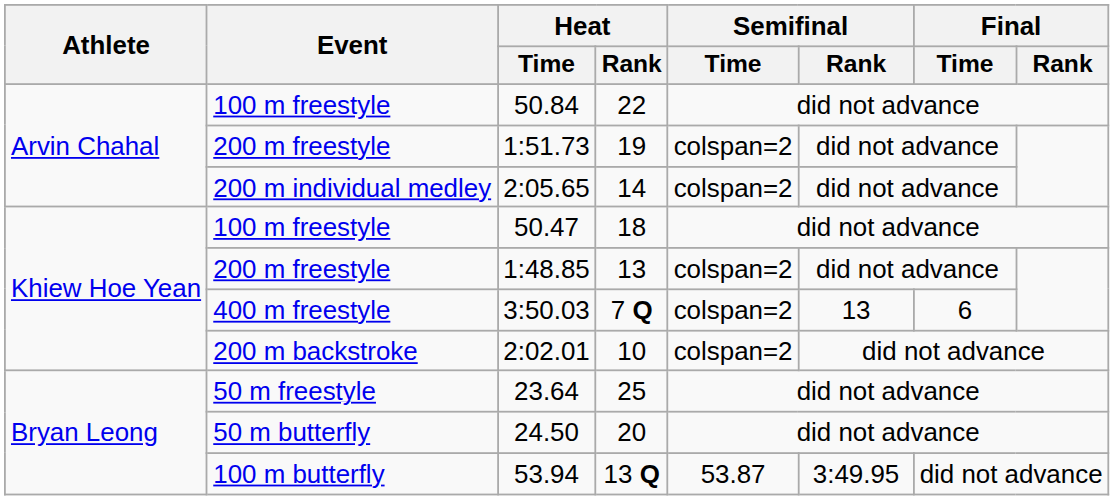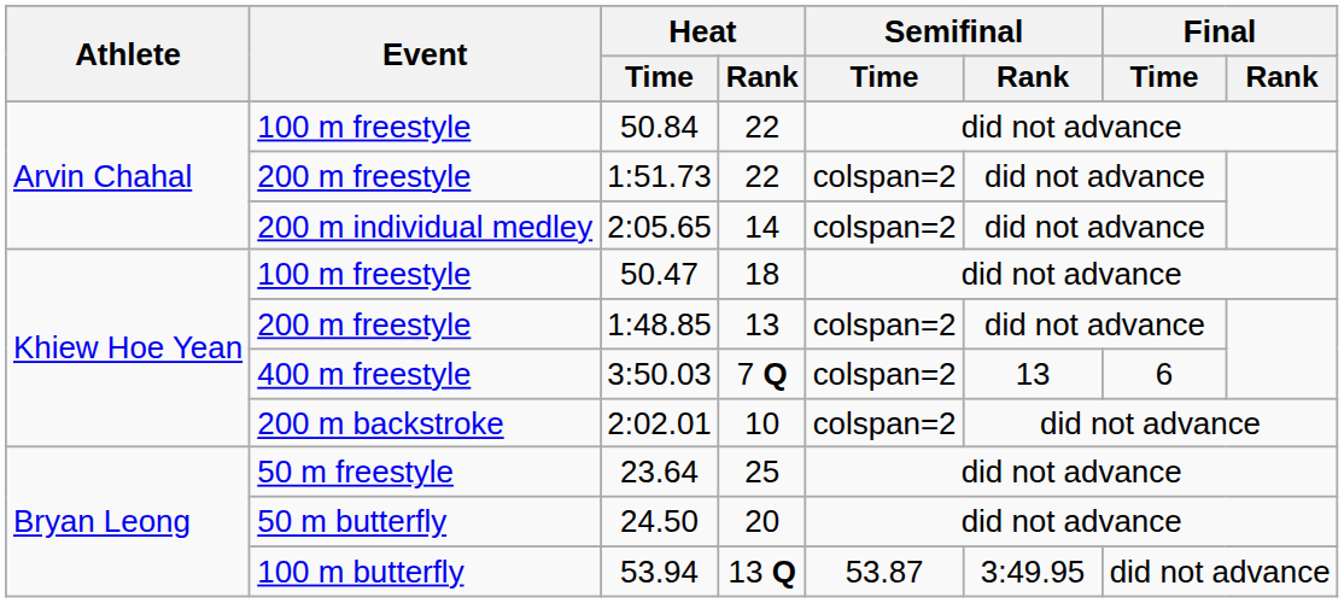1:51.73 | Heat / Rank: 19 -> 22
